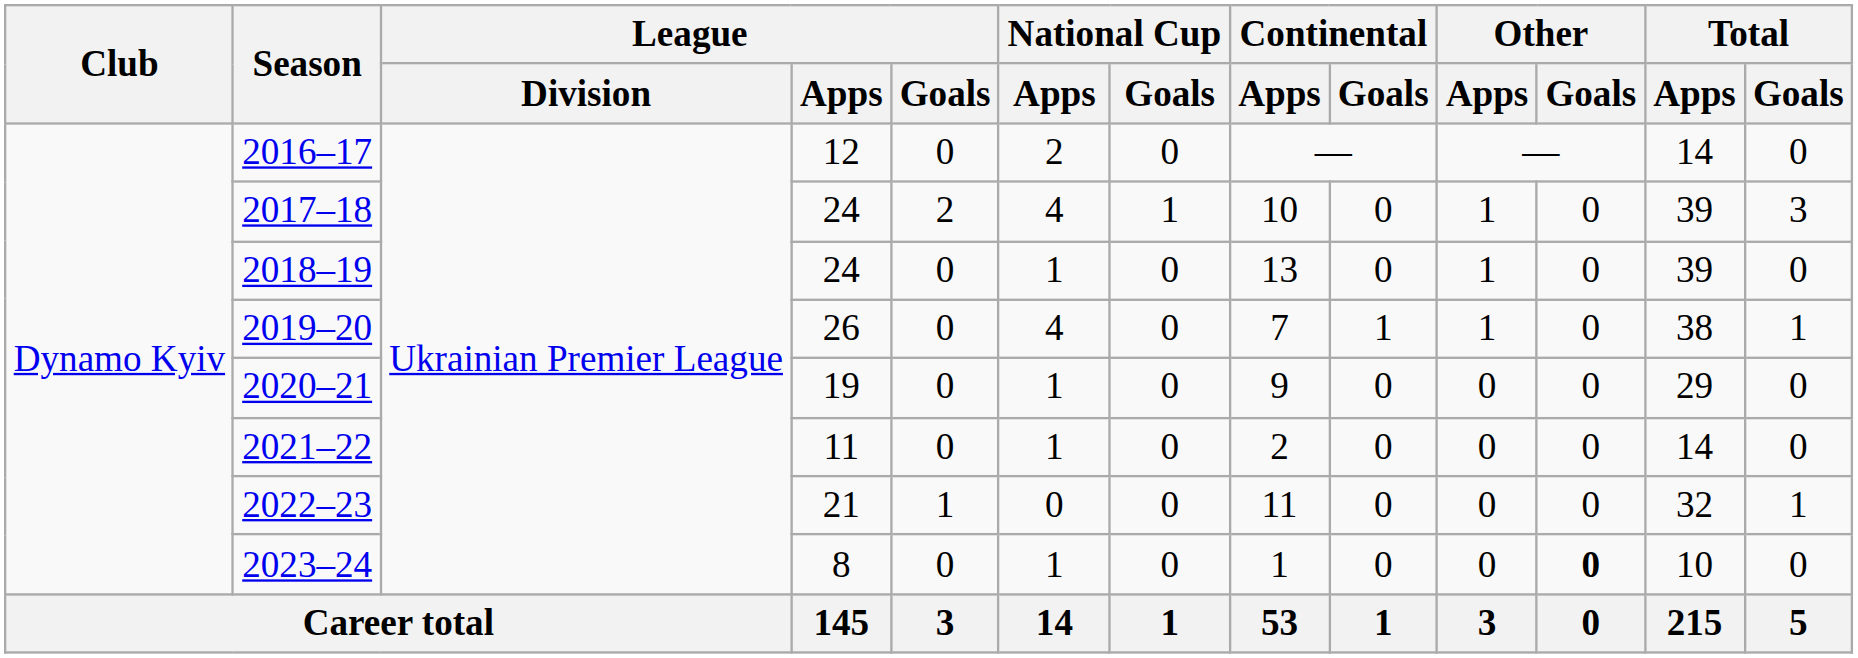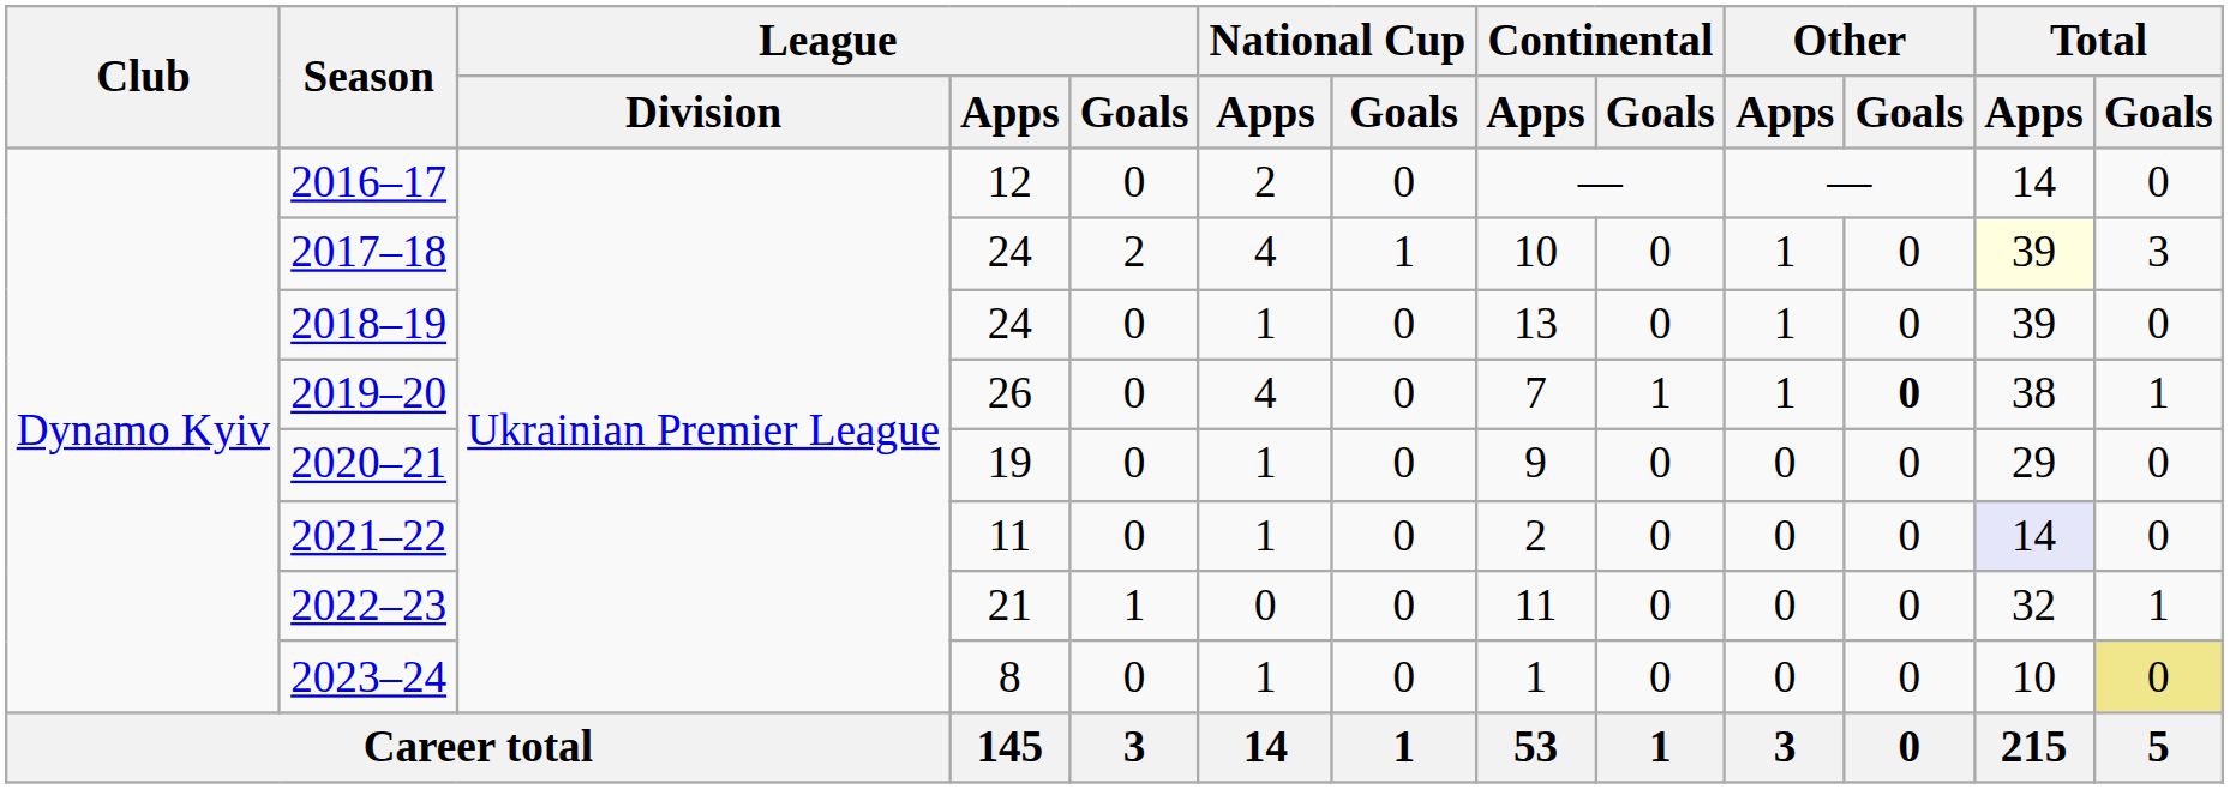2017–18 | Total / Apps: no background -> lightyellow background
2019–20 | Other / Goals: normal -> bold
2021–22 | Total / Apps: no background -> lavender background
2023–24 | Other / Goals: bold -> normal
2023–24 | Total / Goals: no background -> khaki background
